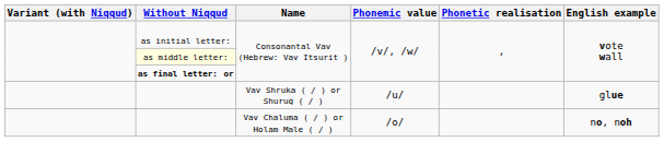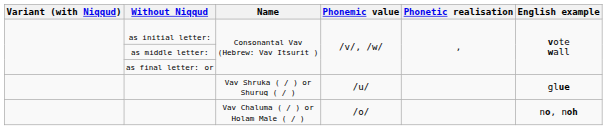as middle letter: | Without Niqqud: lightyellow background -> no background
as final letter: or | Without Niqqud: bold -> normal
